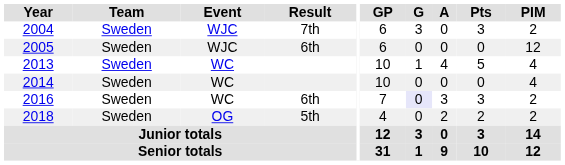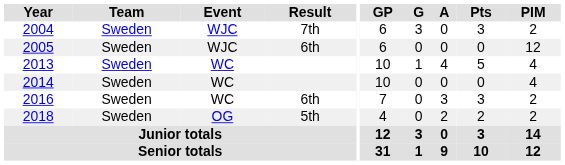2016 | G: lavender background -> no background
